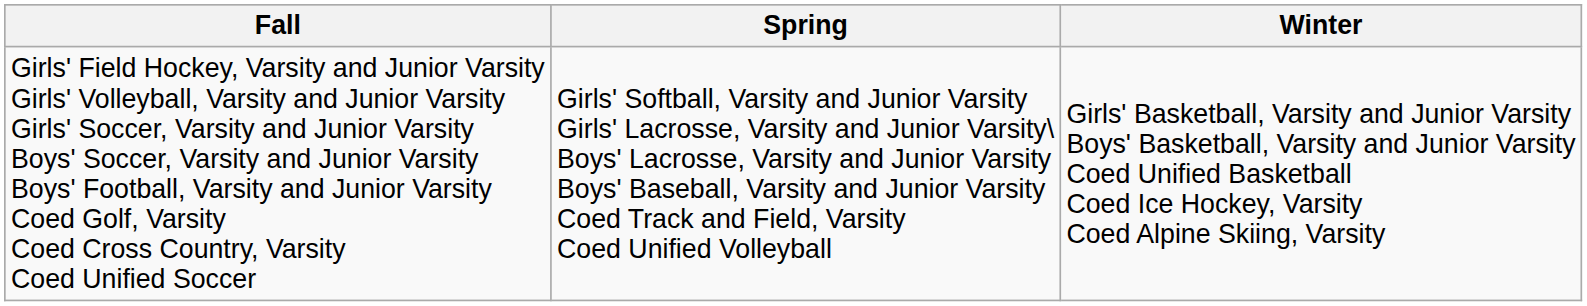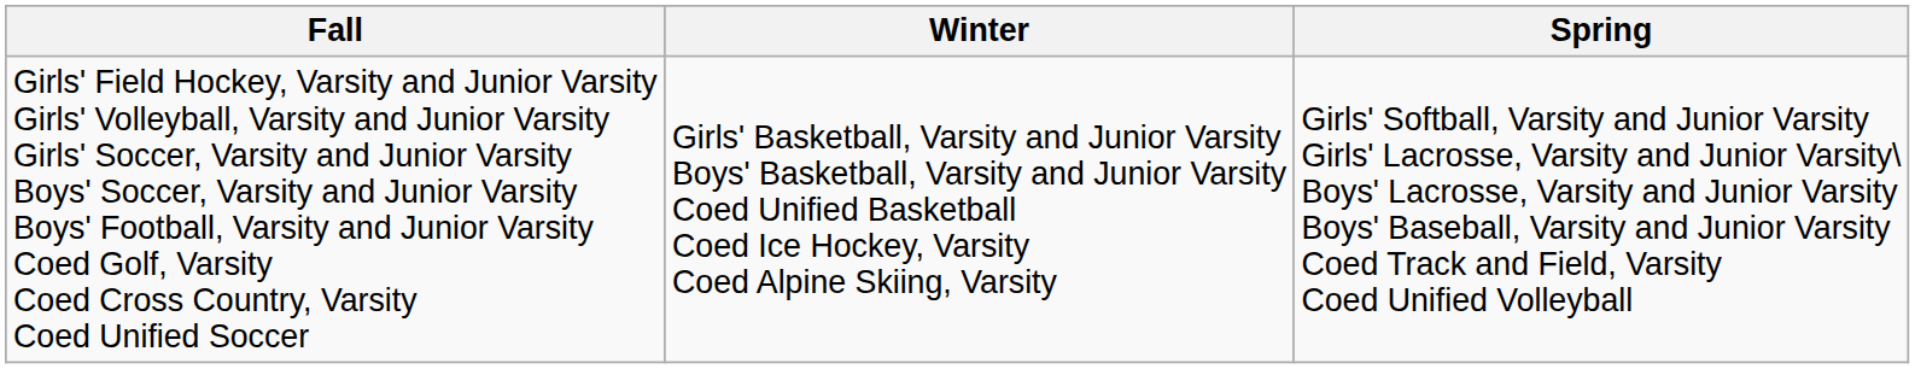columns swapped: Winter <-> Spring
